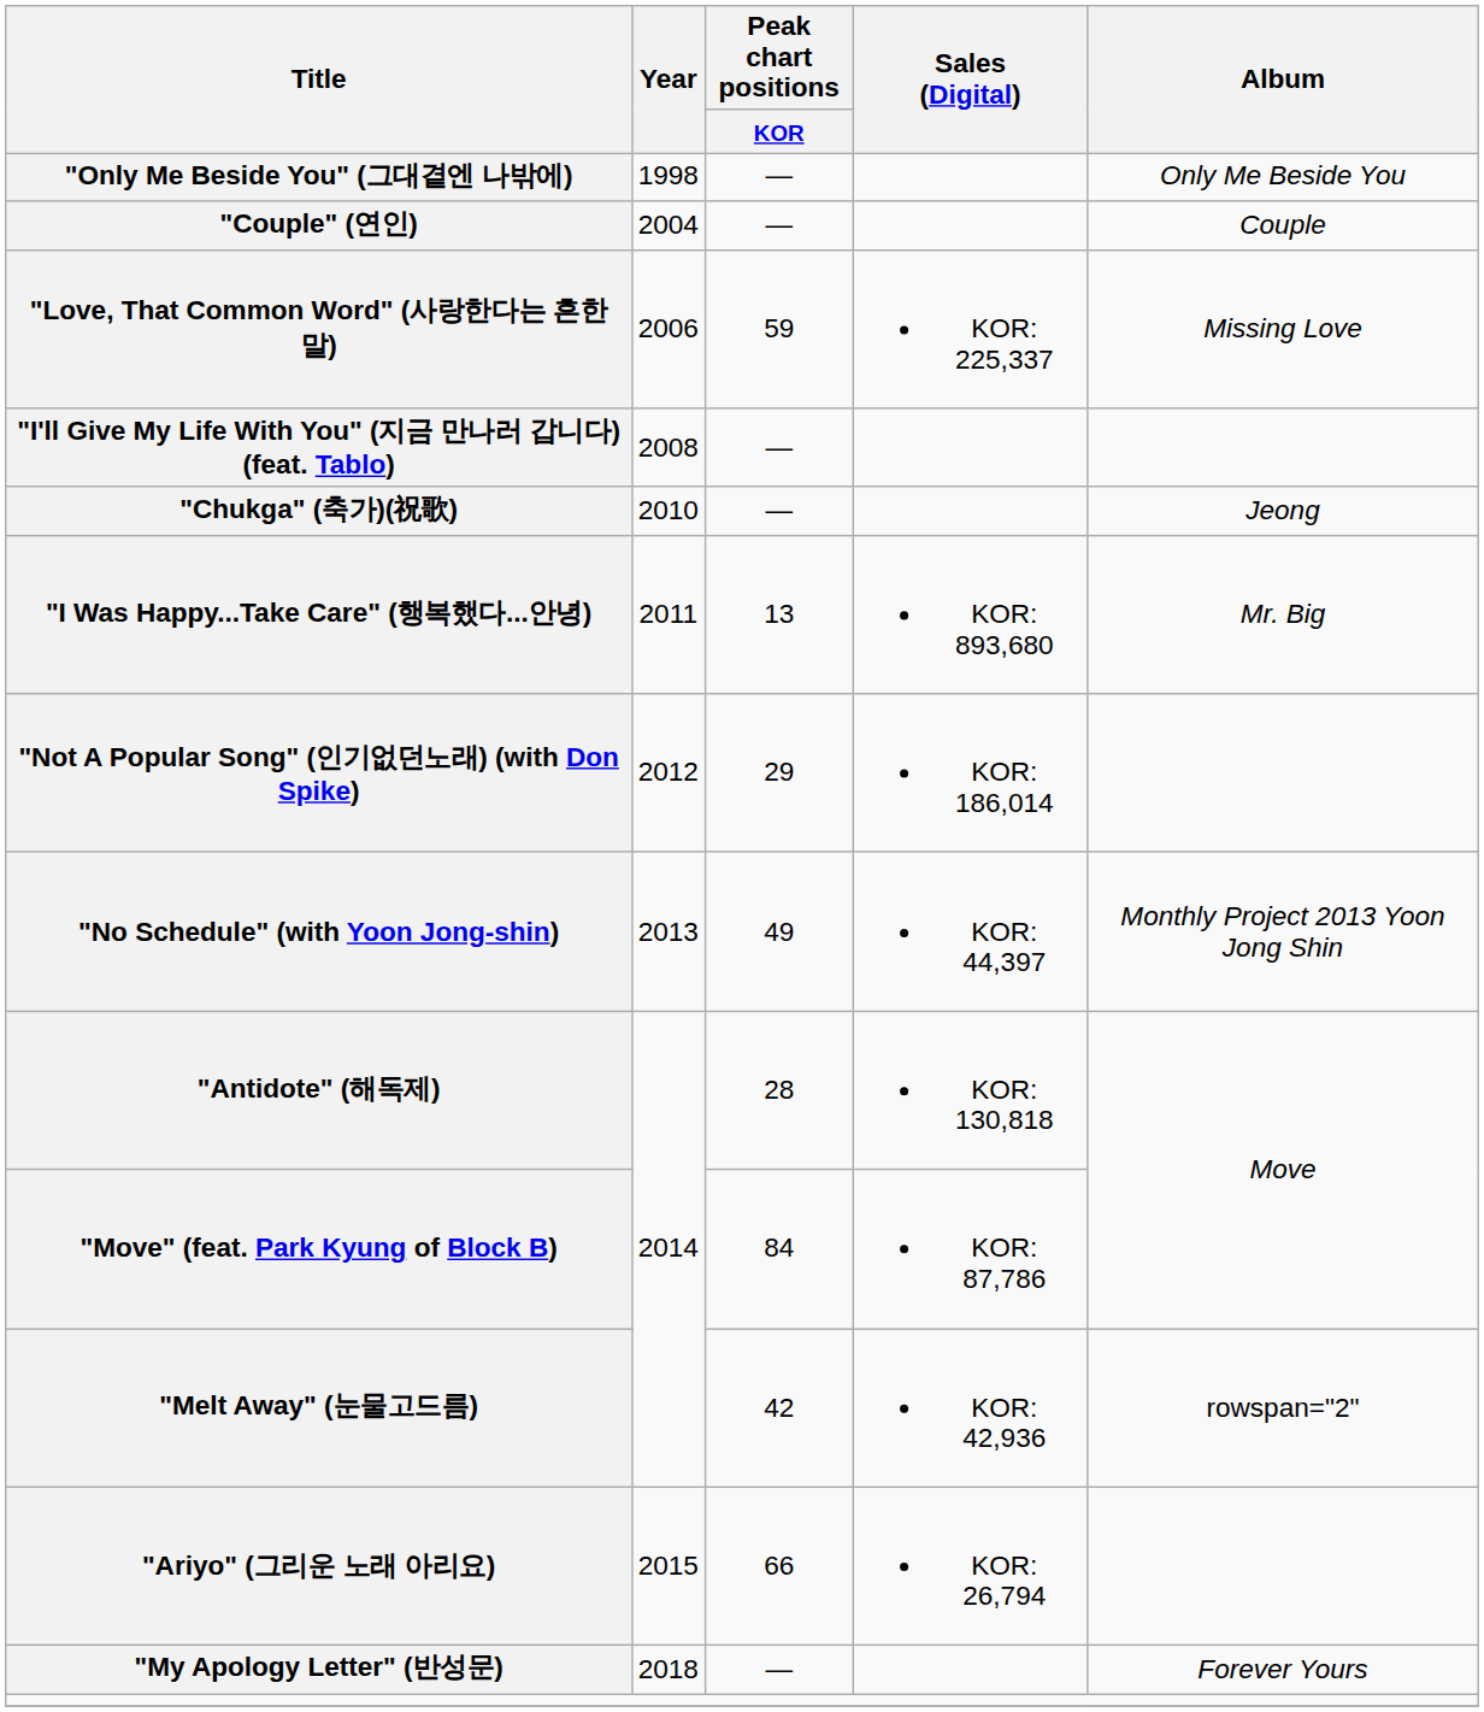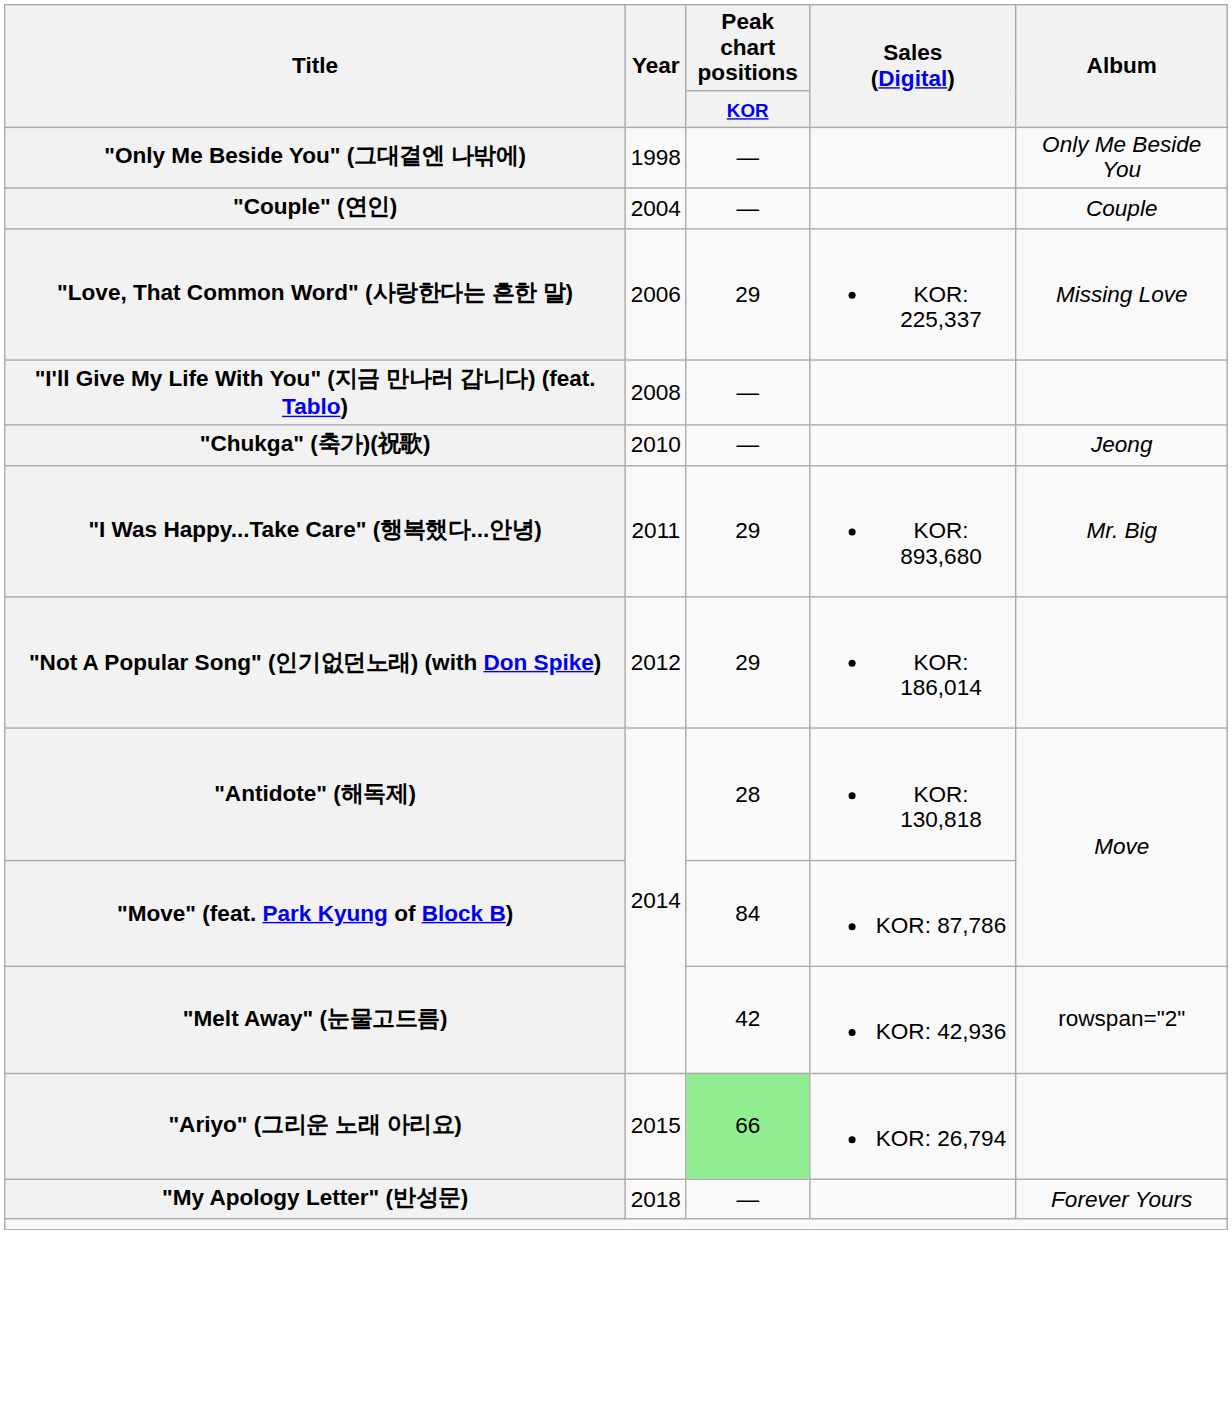"Love, That Common Word" (사랑한다는 흔한 말) | Peak chart positions / KOR: 59 -> 29
"I Was Happy...Take Care" (행복했다...안녕) | Peak chart positions / KOR: 13 -> 29
- row: "No Schedule" (with Yoon Jong-shin) | 2013 | 49 | KOR: 44,397 | Monthly Project 2013 Yoon Jong Shin
"Ariyo" (그리운 노래 아리요) | Peak chart positions / KOR: no background -> lightgreen background
